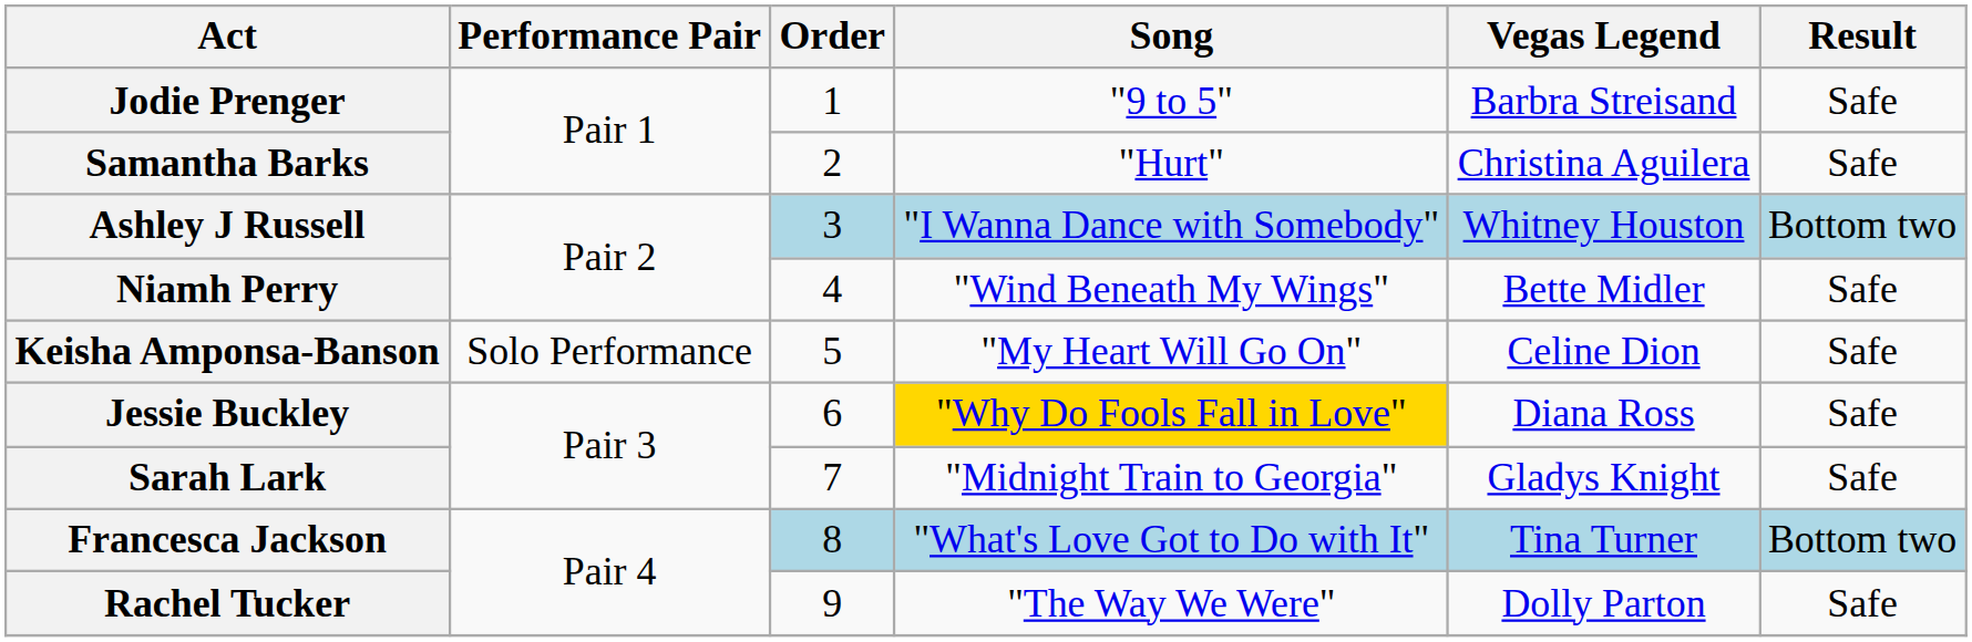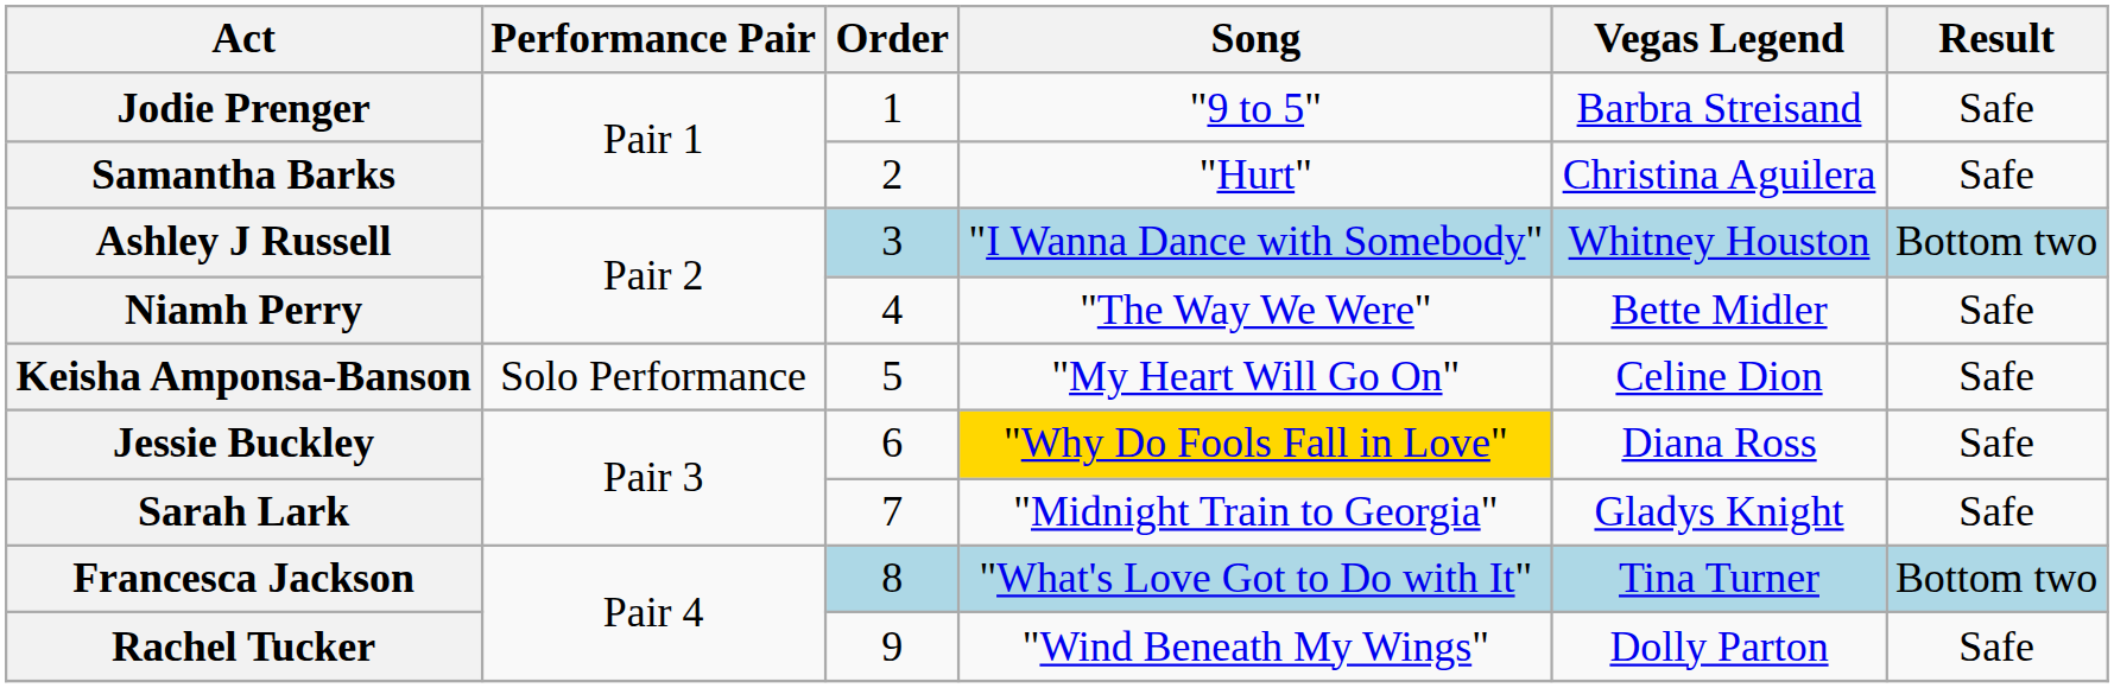Niamh Perry | Song: "Wind Beneath My Wings" -> "The Way We Were"
Rachel Tucker | Song: "The Way We Were" -> "Wind Beneath My Wings"
